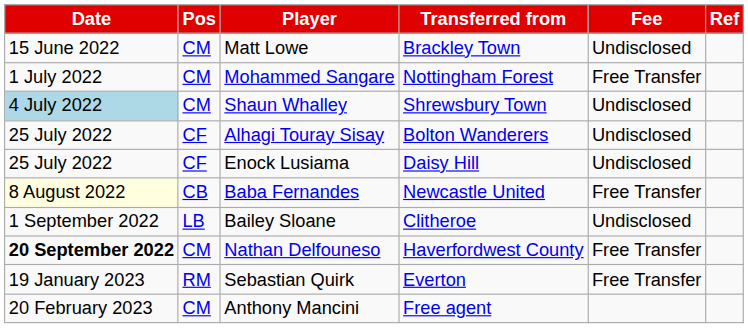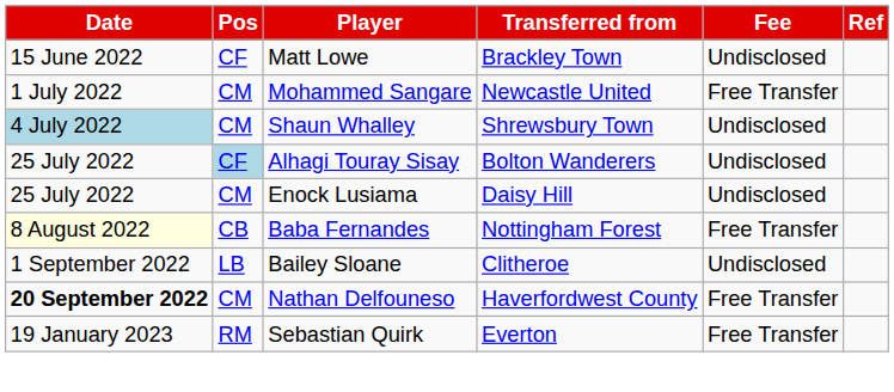Matt Lowe | Pos: CM -> CF
Mohammed Sangare | Transferred from: Nottingham Forest -> Newcastle United
Alhagi Touray Sisay | Pos: no background -> lightblue background
Enock Lusiama | Pos: CF -> CM
Baba Fernandes | Transferred from: Newcastle United -> Nottingham Forest
- row: 20 February 2023 | CM | Anthony Mancini | Free agent
